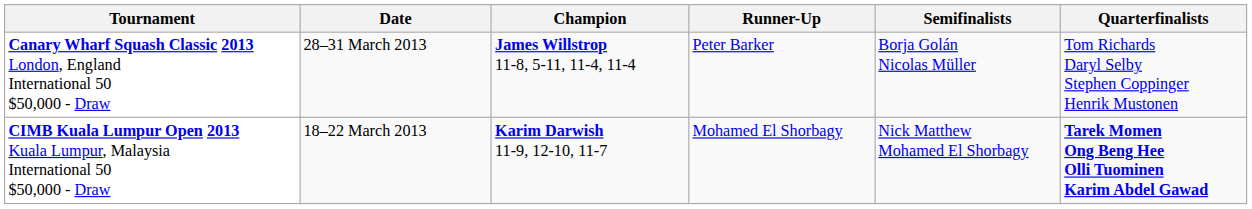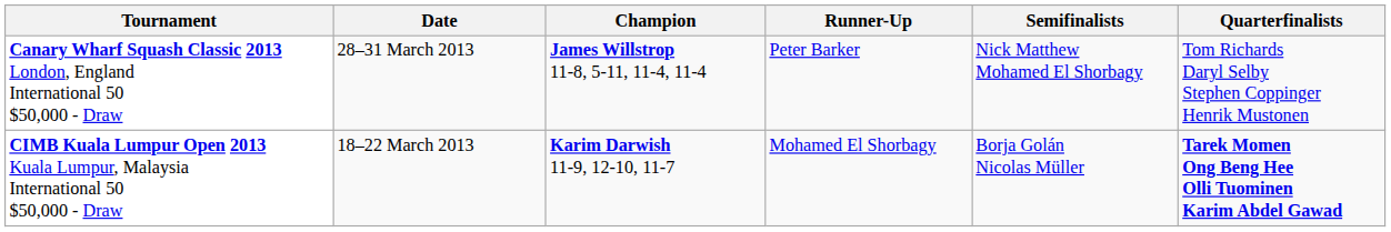row 2 | Semifinalists: Borja Golán Nicolas Müller -> Nick Matthew Mohamed El Shorbagy
row 3 | Semifinalists: Nick Matthew Mohamed El Shorbagy -> Borja Golán Nicolas Müller
